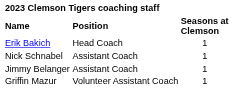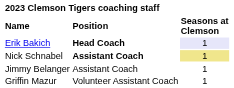Erik Bakich | Position: normal -> bold
Erik Bakich | Seasons at Clemson: no background -> lavender background
Nick Schnabel | Position: normal -> bold
Nick Schnabel | Seasons at Clemson: no background -> khaki background
